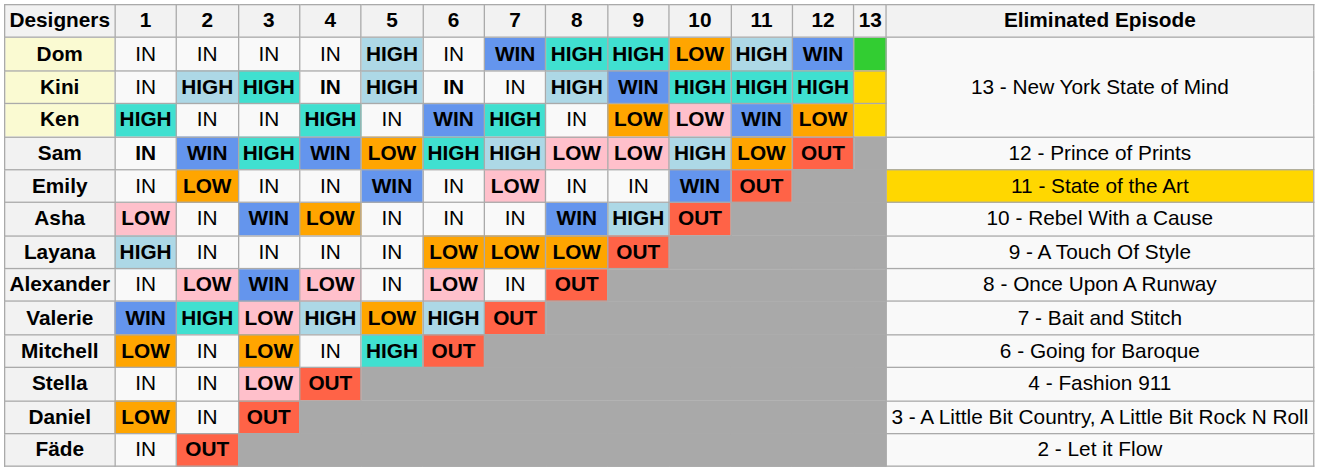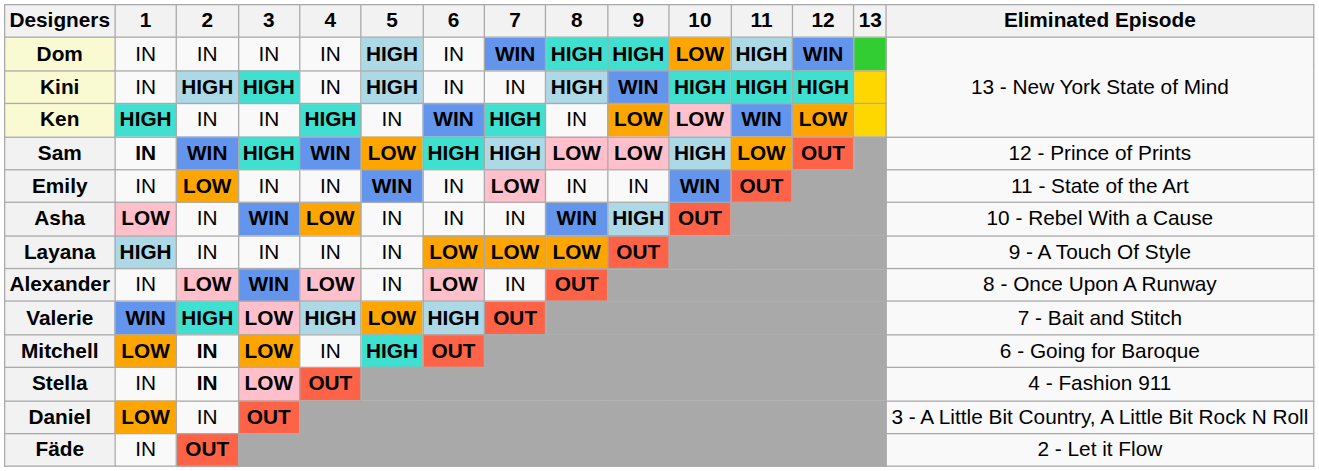Kini | 4: bold -> normal
Kini | 6: bold -> normal
Emily | Eliminated Episode: gold background -> no background
Mitchell | 2: normal -> bold
Stella | 2: normal -> bold
